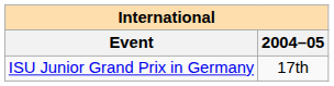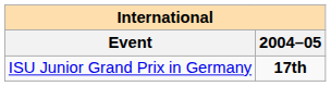ISU Junior Grand Prix in Germany | 2004–05: normal -> bold
